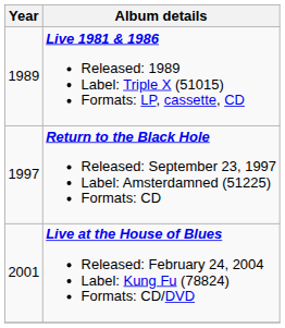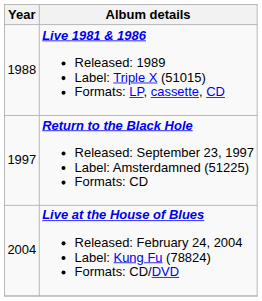row 2 | Year: 1989 -> 1988
row 4 | Year: 2001 -> 2004
